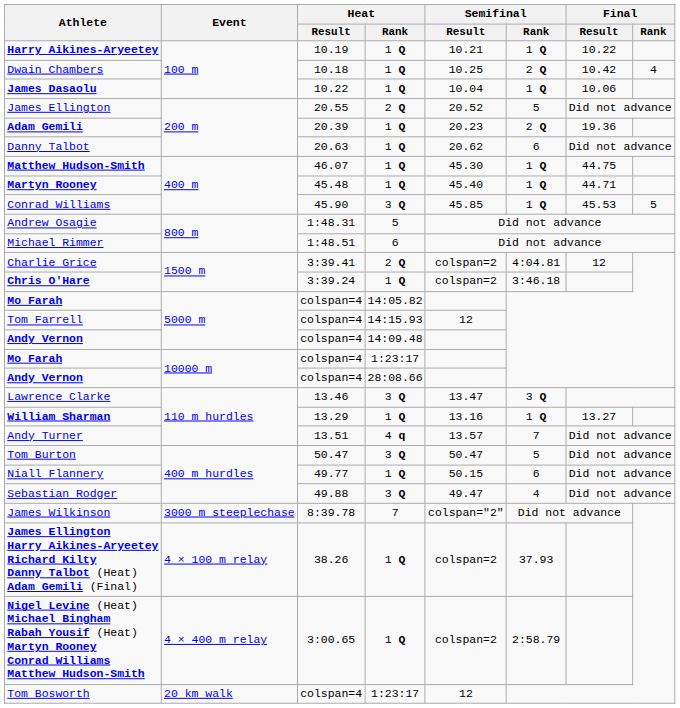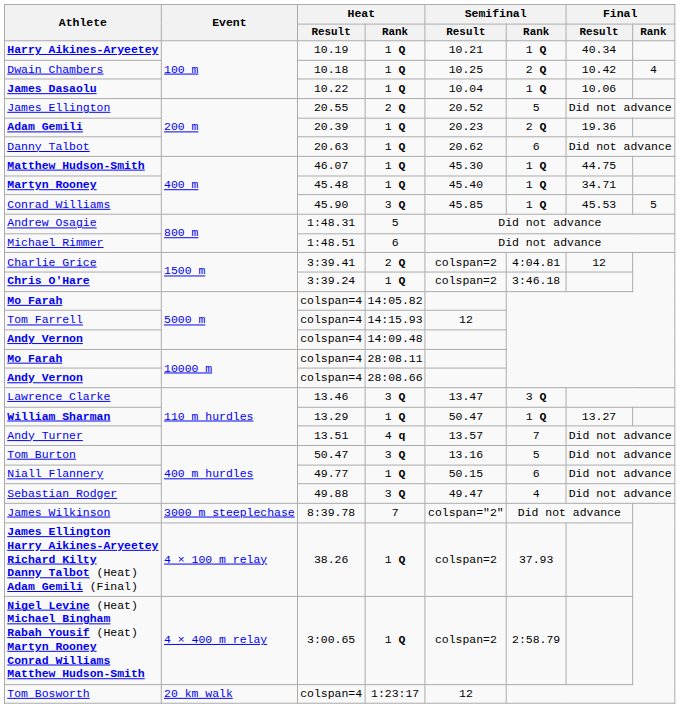Harry Aikines-Aryeetey | Final / Result: 10.22 -> 40.34
Martyn Rooney | Final / Result: 44.71 -> 34.71
Mo Farah / 10000 m | Heat / Rank: 1:23:17 -> 28:08.11
William Sharman | Semifinal / Result: 13.16 -> 50.47
Tom Burton | Semifinal / Result: 50.47 -> 13.16
